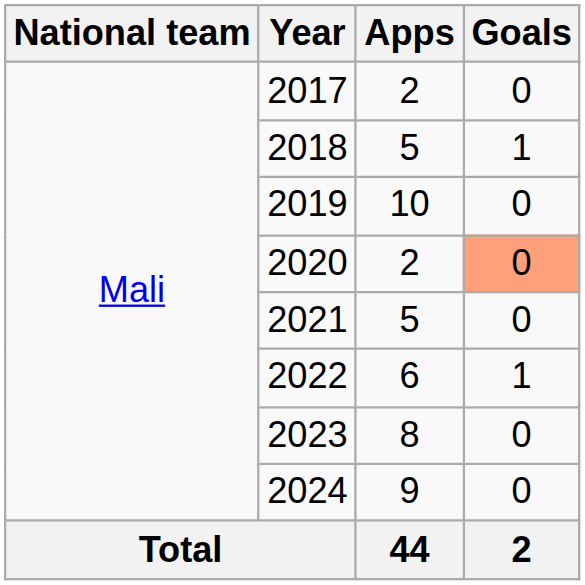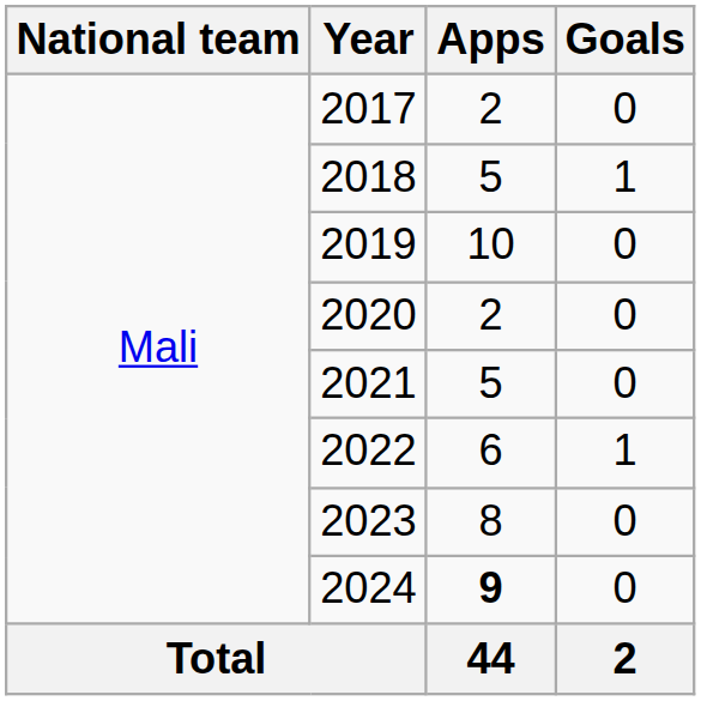2020 | Goals: lightsalmon background -> no background
2024 | Apps: normal -> bold
